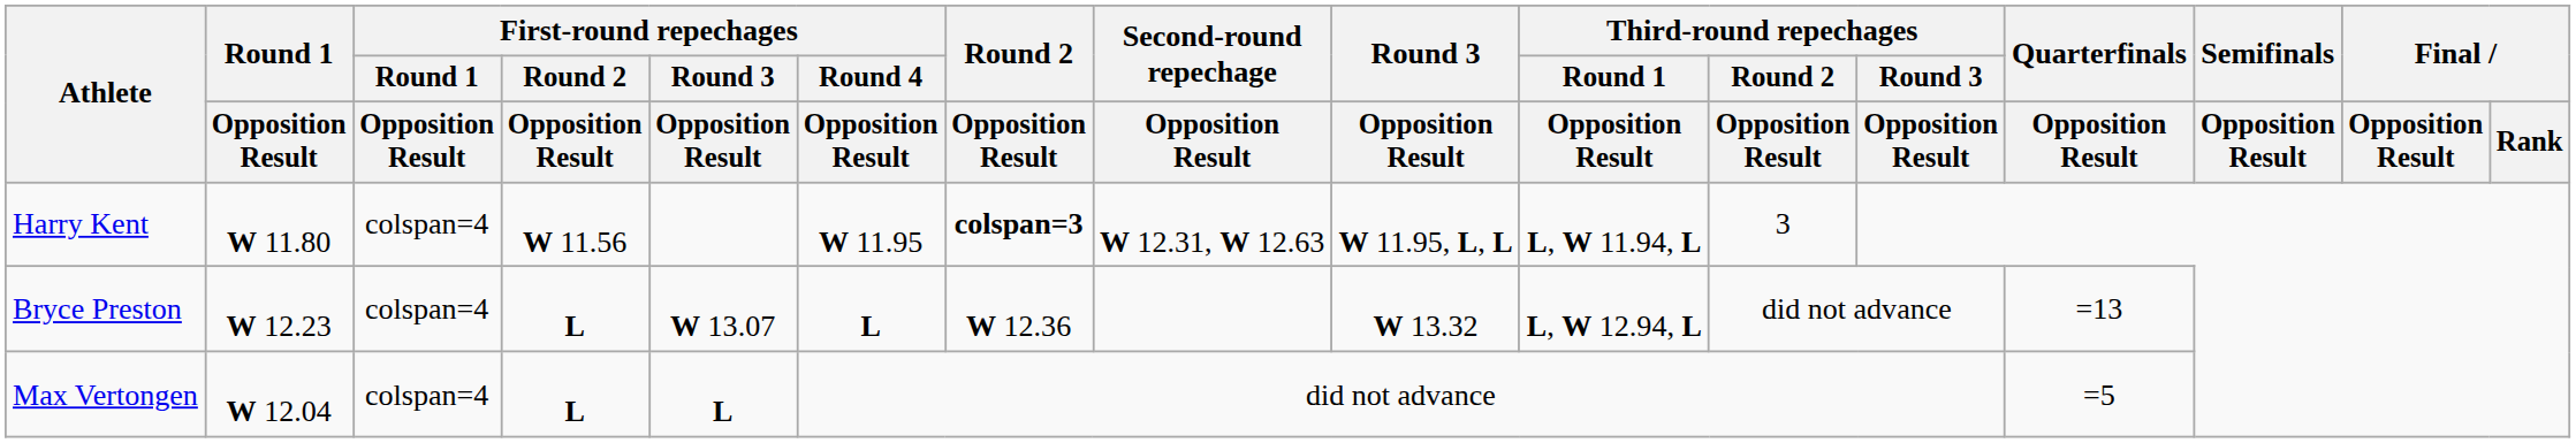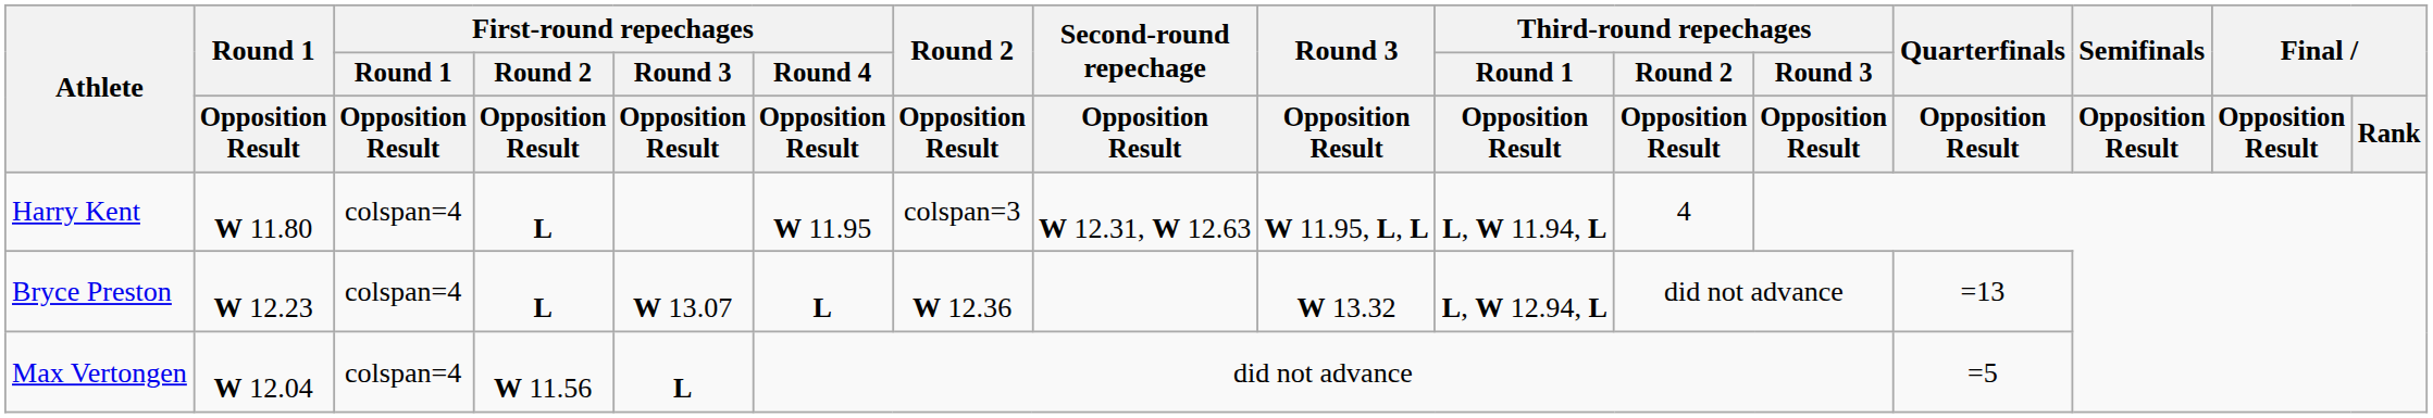Harry Kent | First-round repechages / Round 2 / Opposition Result: W 11.56 -> L
Harry Kent | Round 2 / Opposition Result: bold -> normal
Harry Kent | Third-round repechages / Round 2 / Opposition Result: 3 -> 4
Max Vertongen | First-round repechages / Round 2 / Opposition Result: L -> W 11.56
